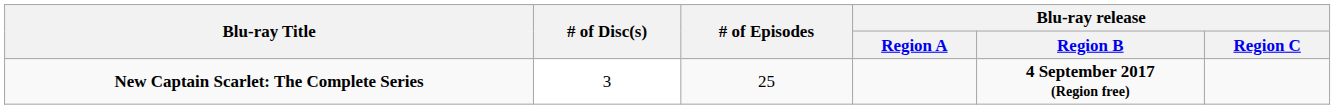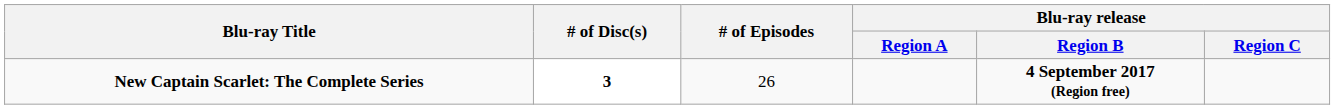New Captain Scarlet: The Complete Series | # of Disc(s): normal -> bold
New Captain Scarlet: The Complete Series | # of Episodes: 25 -> 26
